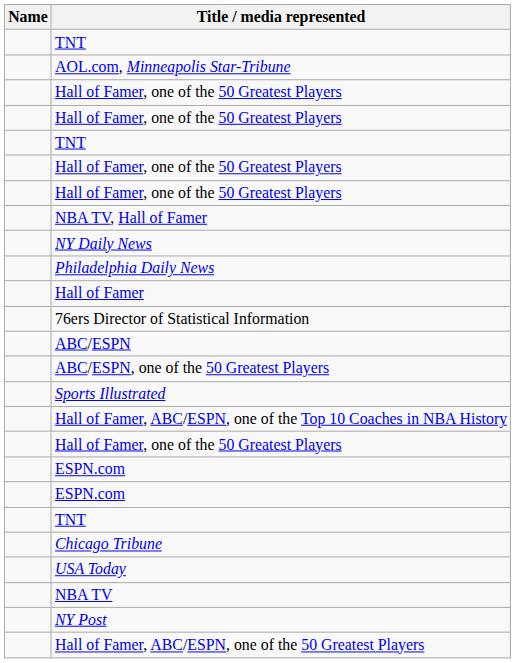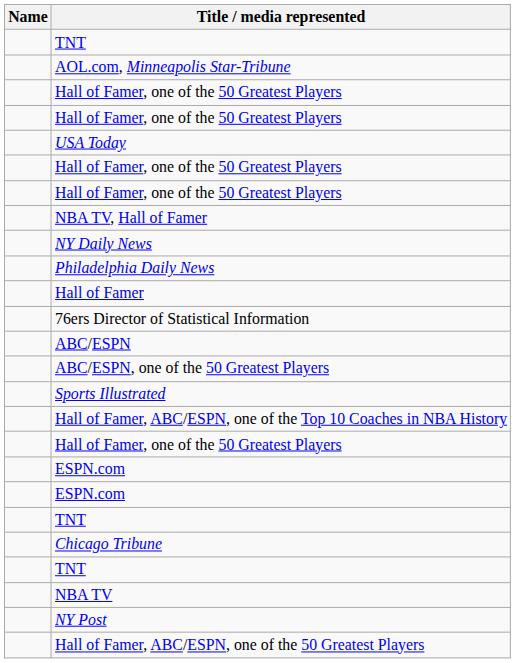row 6 | Title / media represented: TNT -> USA Today
row 23 | Title / media represented: USA Today -> TNT
